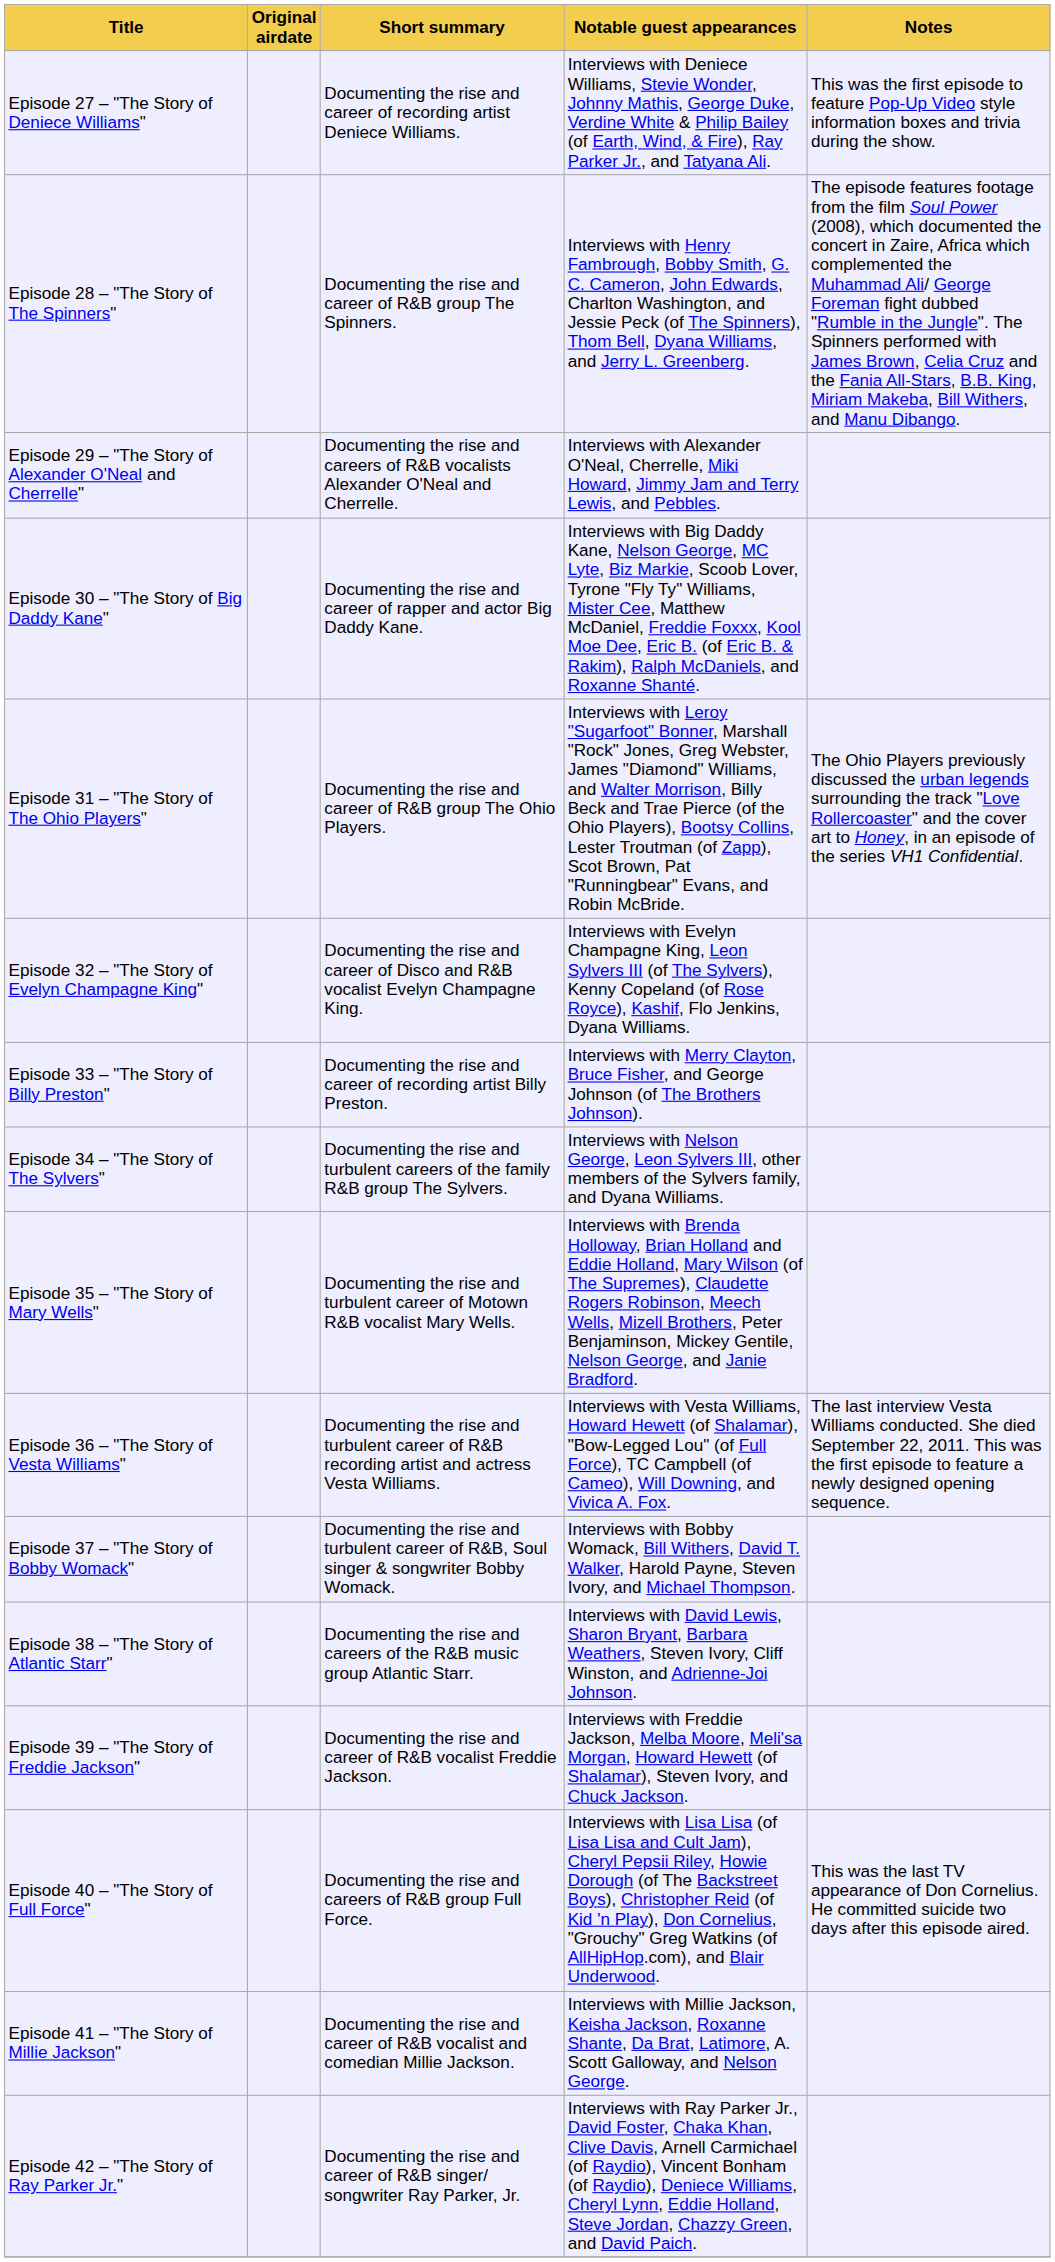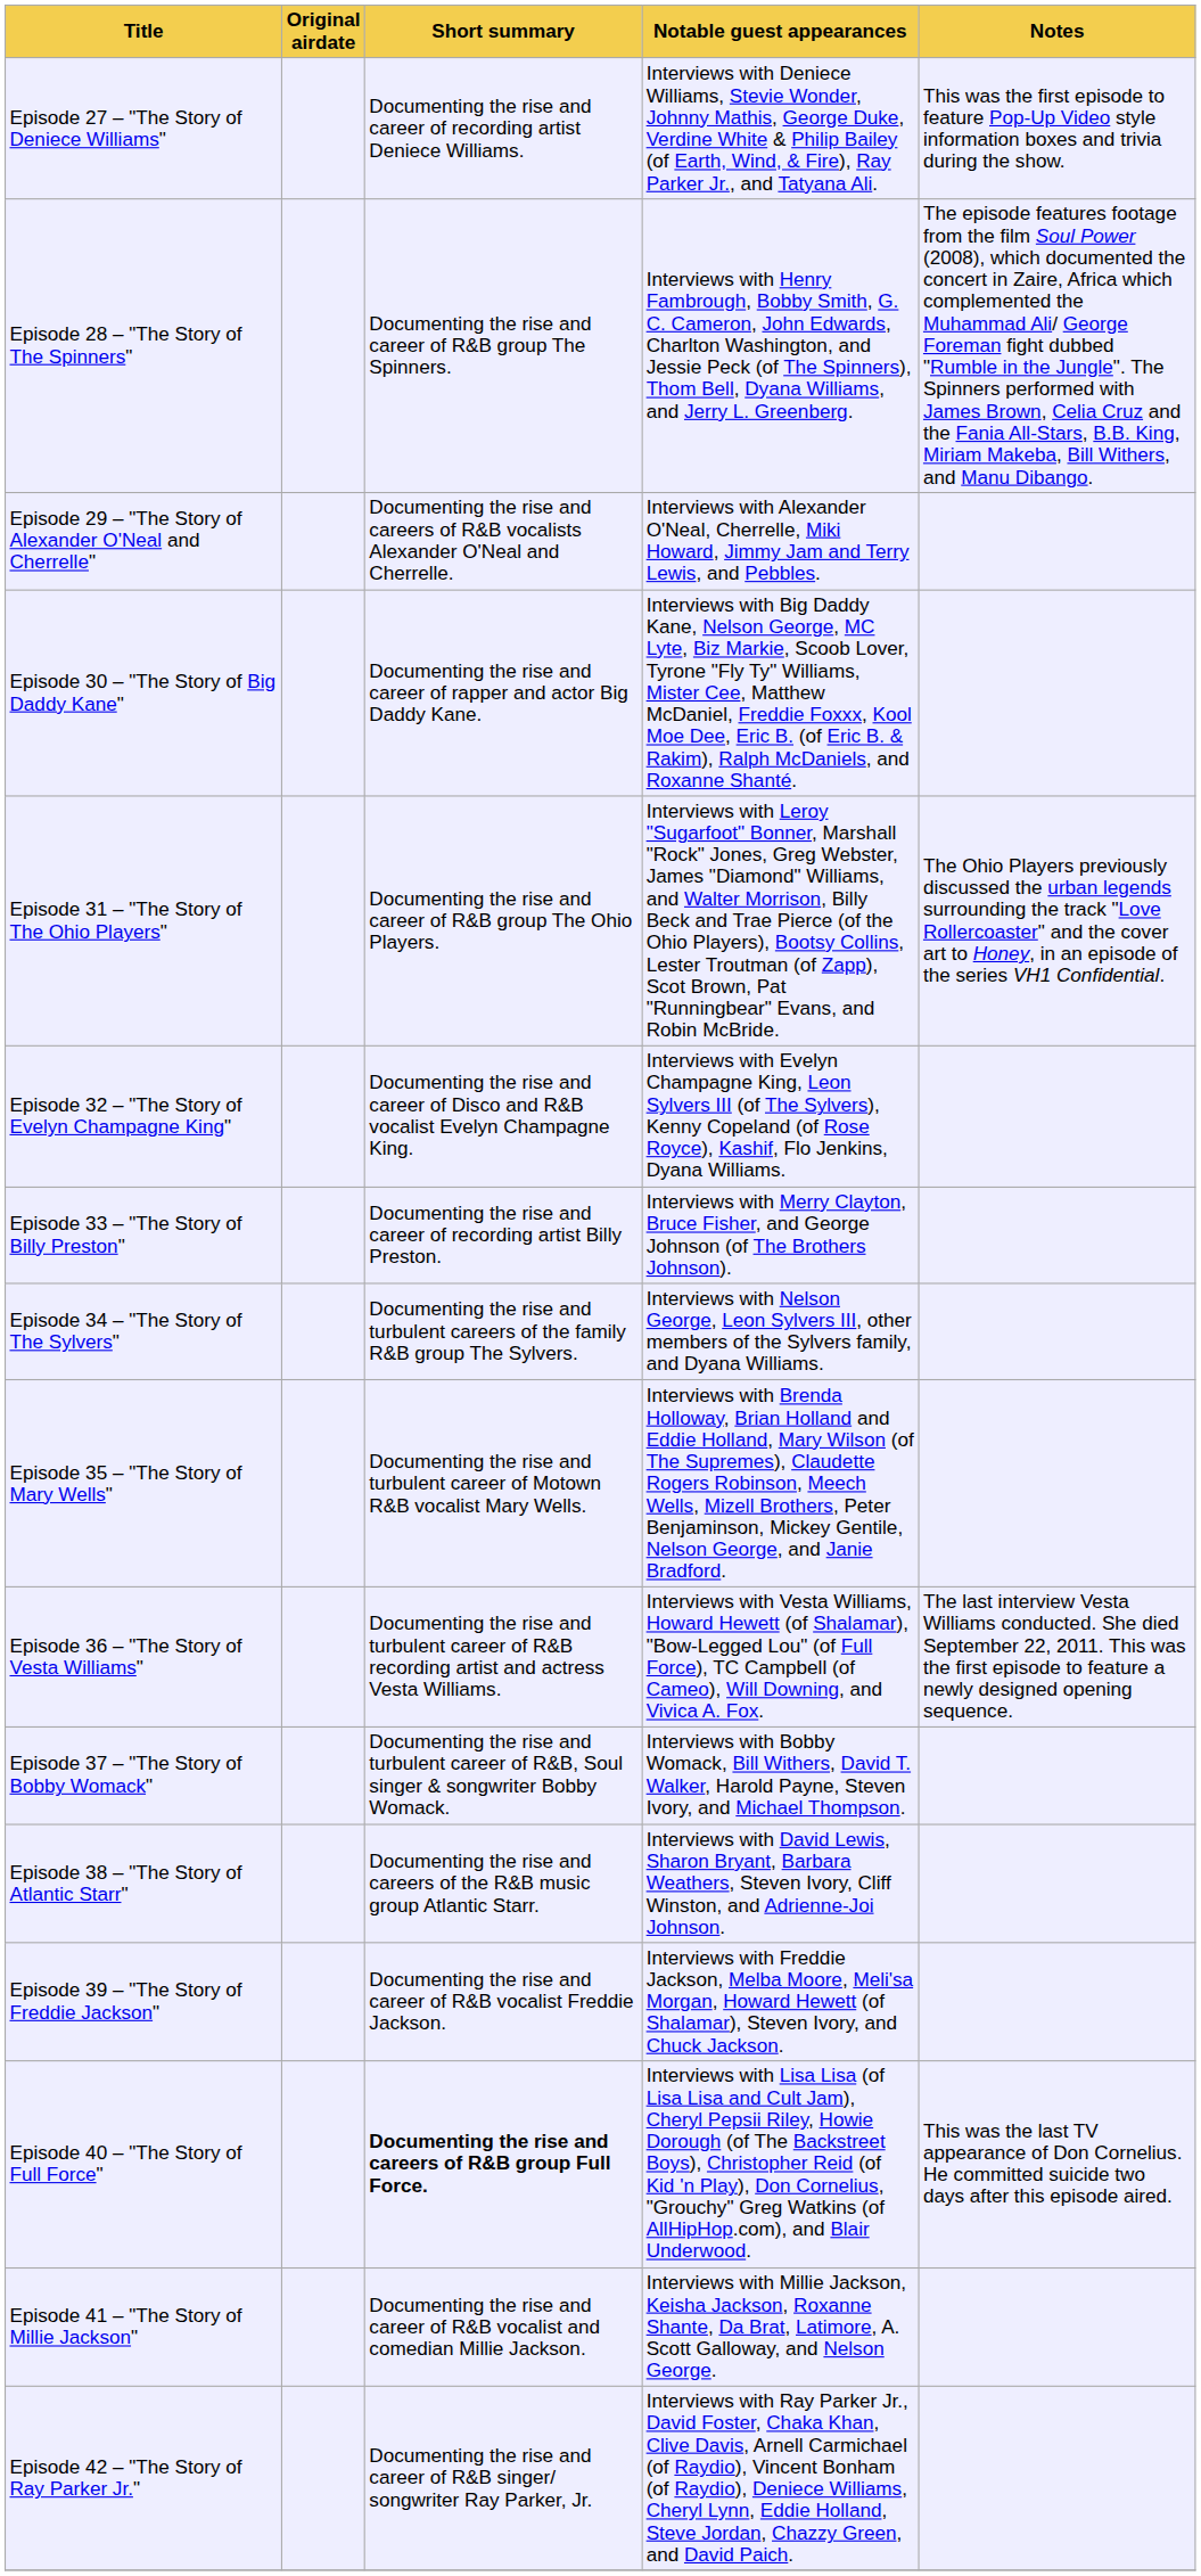Episode 40 – "The Story of Full Force" | Short summary: normal -> bold
